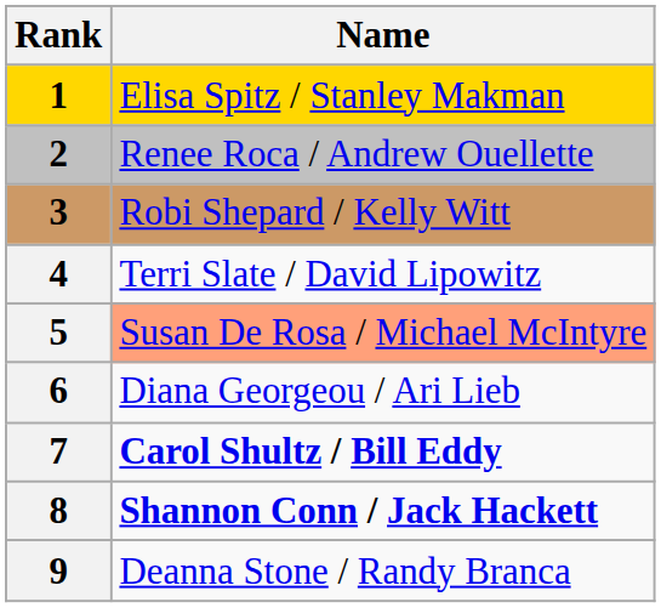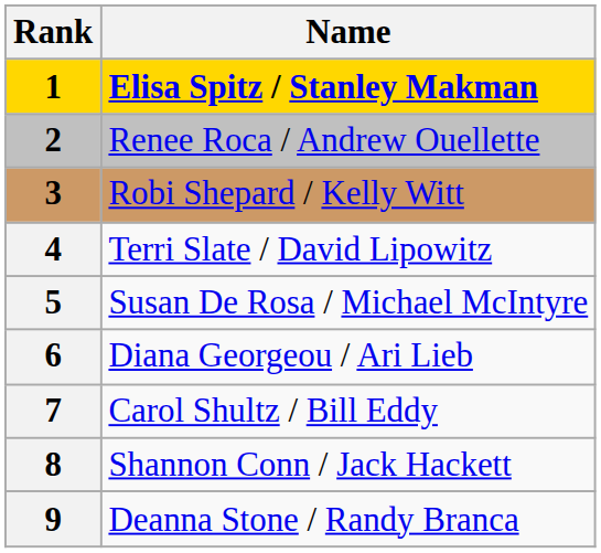Elisa Spitz / Stanley Makman | Name: normal -> bold
Susan De Rosa / Michael McIntyre | Name: lightsalmon background -> no background
Carol Shultz / Bill Eddy | Name: bold -> normal
Shannon Conn / Jack Hackett | Name: bold -> normal
